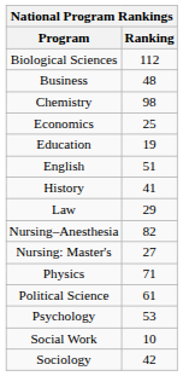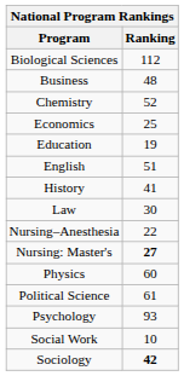Chemistry | Ranking: 98 -> 52
Law | Ranking: 29 -> 30
Nursing–Anesthesia | Ranking: 82 -> 22
Nursing: Master's | Ranking: normal -> bold
Physics | Ranking: 71 -> 60
Psychology | Ranking: 53 -> 93
Sociology | Ranking: normal -> bold
